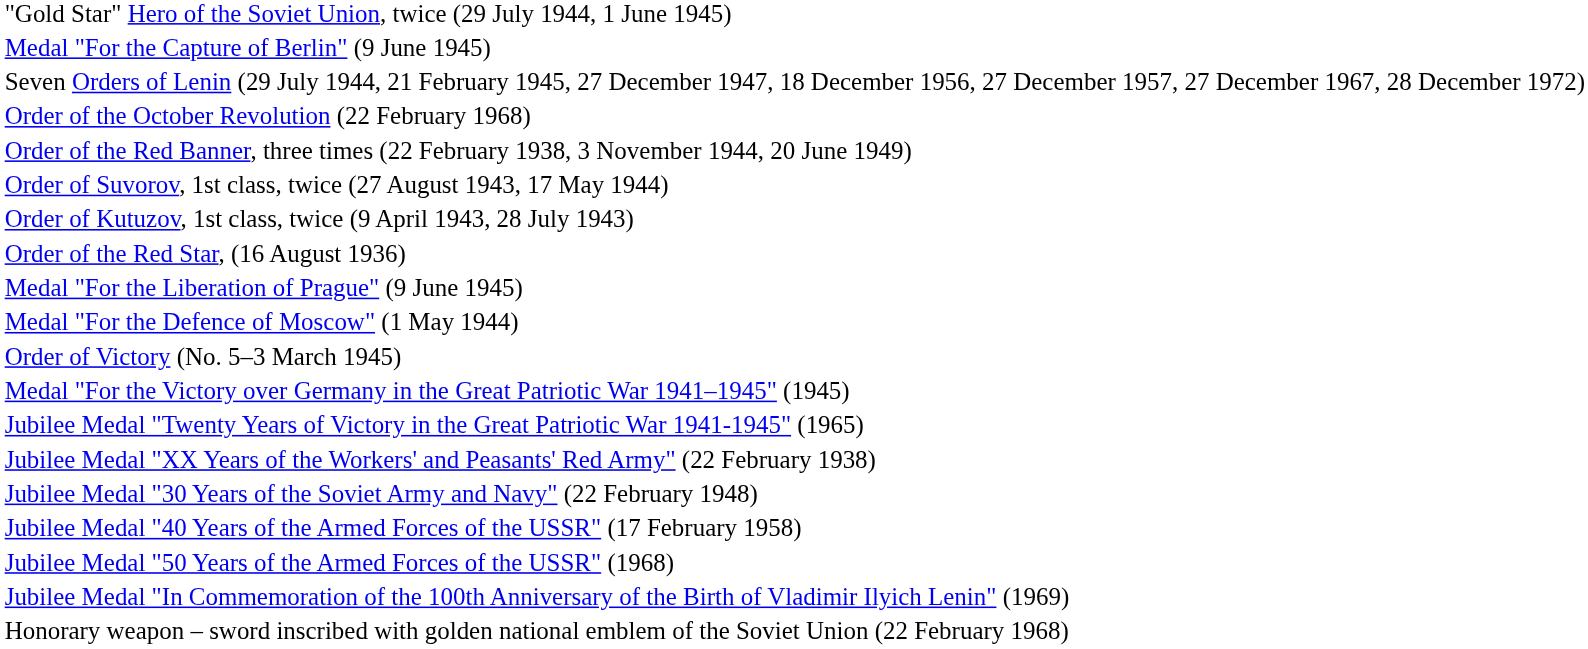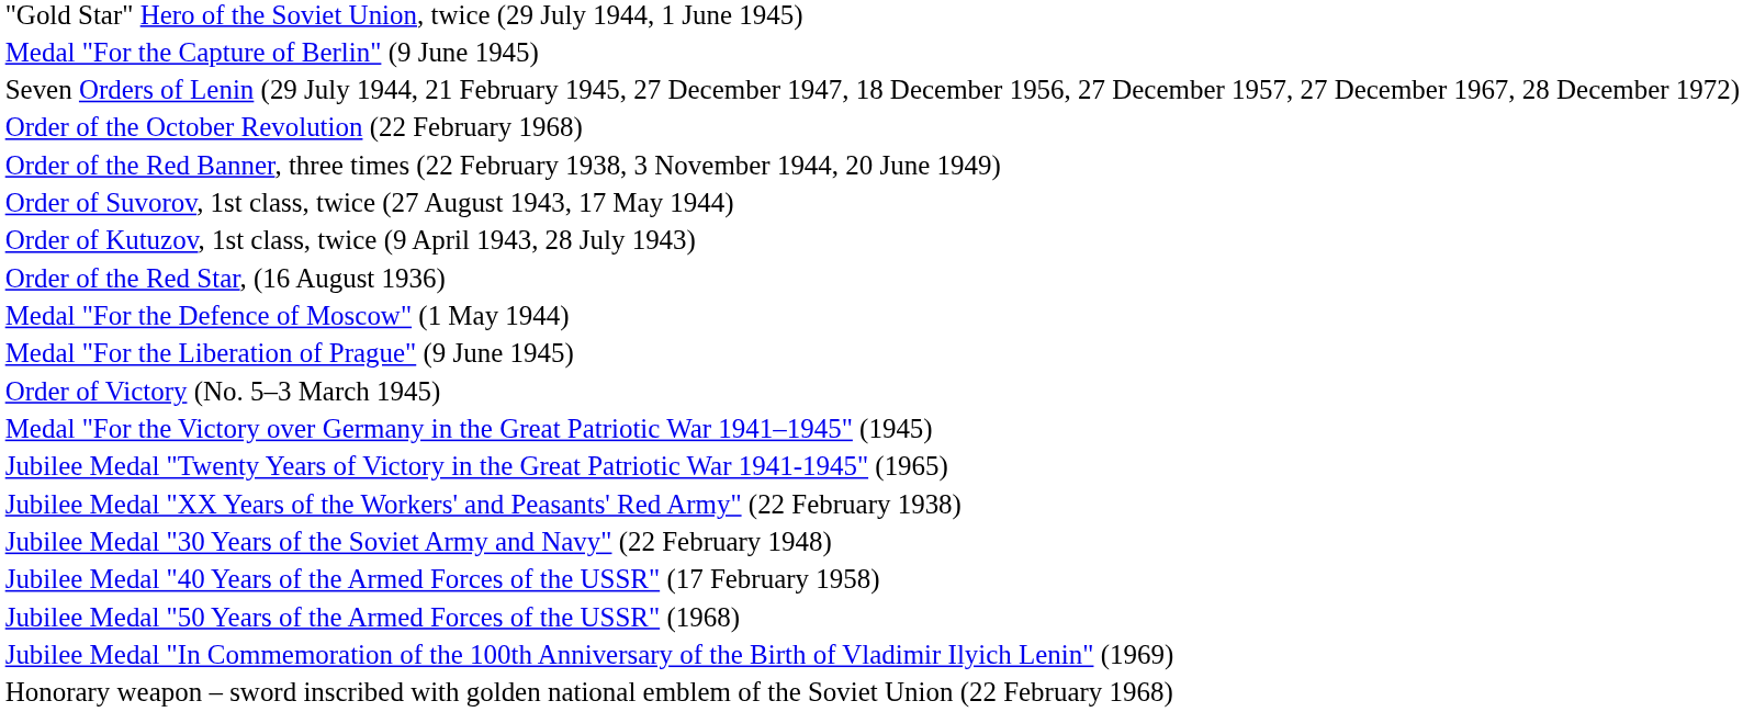row 9 | column 1: Medal "For the Liberation of Prague" (9 June 1945) -> Medal "For the Defence of Moscow" (1 May 1944)
row 10 | column 1: Medal "For the Defence of Moscow" (1 May 1944) -> Medal "For the Liberation of Prague" (9 June 1945)
